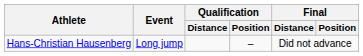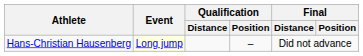Hans-Christian Hausenberg | Event: no background -> lightyellow background
